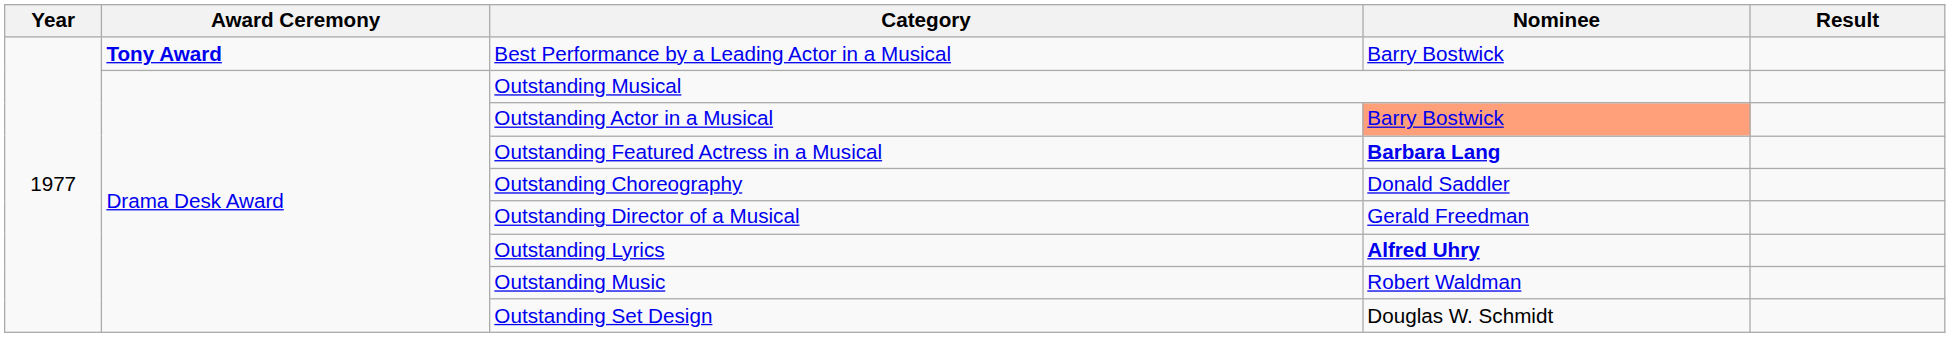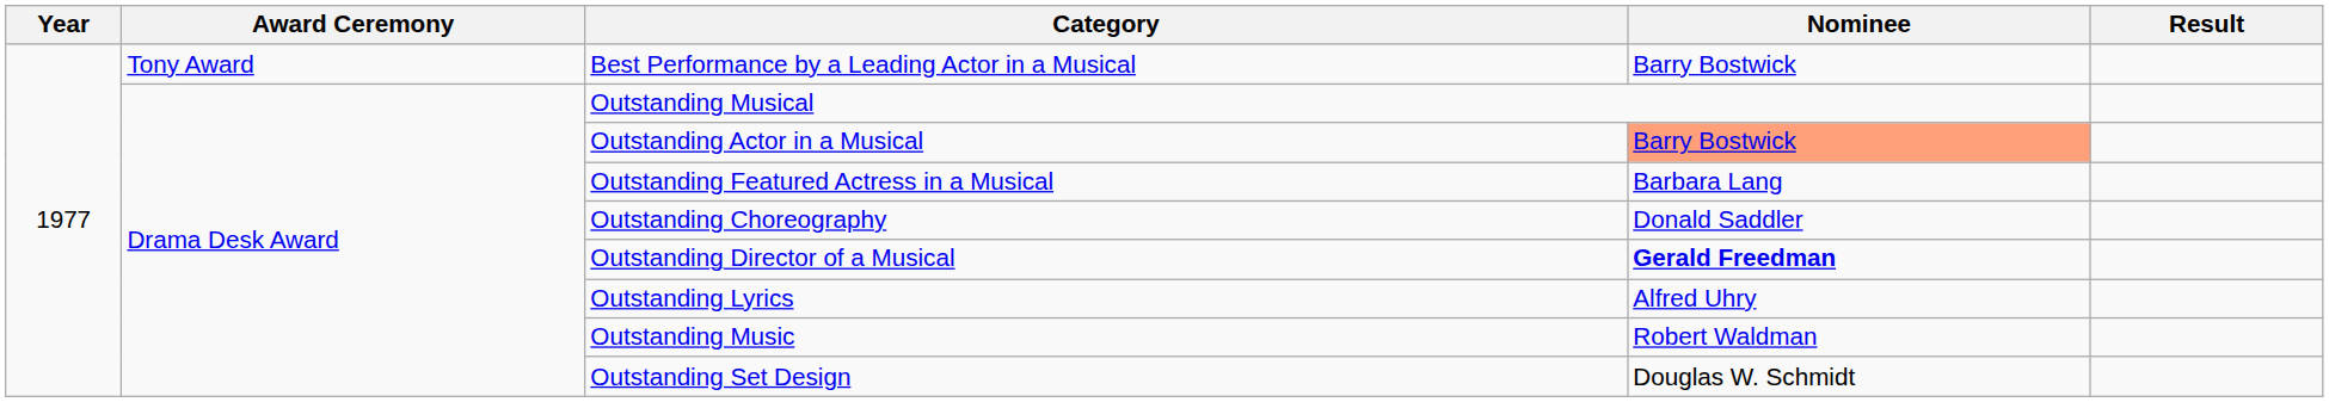Best Performance by a Leading Actor in a Musical | Award Ceremony: bold -> normal
Outstanding Featured Actress in a Musical | Nominee: bold -> normal
Outstanding Director of a Musical | Nominee: normal -> bold
Outstanding Lyrics | Nominee: bold -> normal
